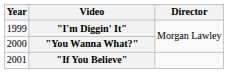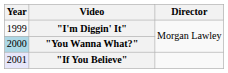"You Wanna What?" | Year: no background -> lightblue background
"If You Believe" | Year: no background -> lavender background
